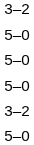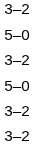row 3 | column 1: 5–0 -> 3–2
row 6 | column 1: 5–0 -> 3–2
